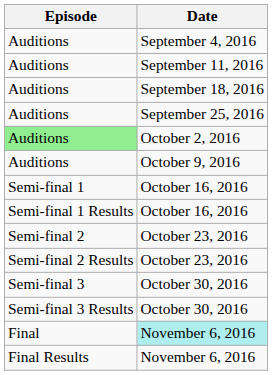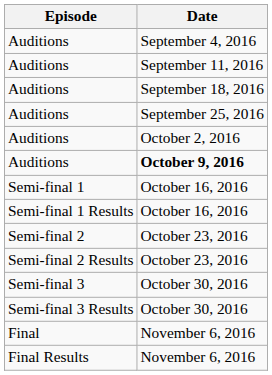row 6 | Episode: lightgreen background -> no background
row 7 | Date: normal -> bold
row 14 | Date: paleturquoise background -> no background
